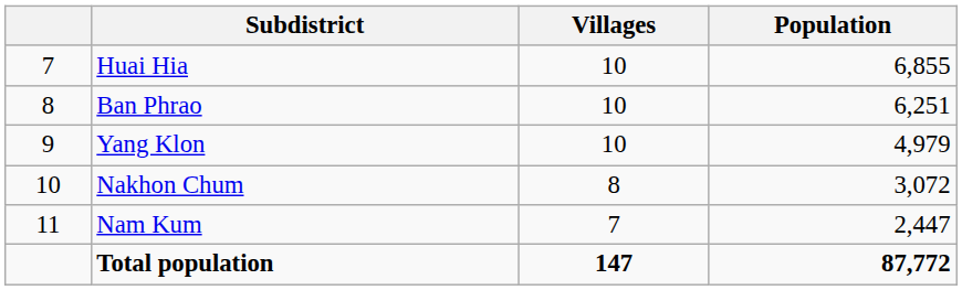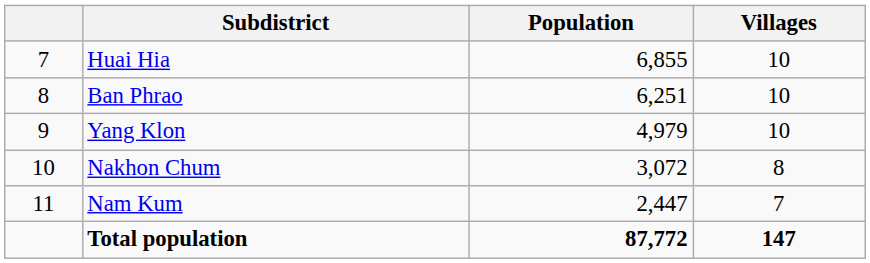columns swapped: Population <-> Villages
